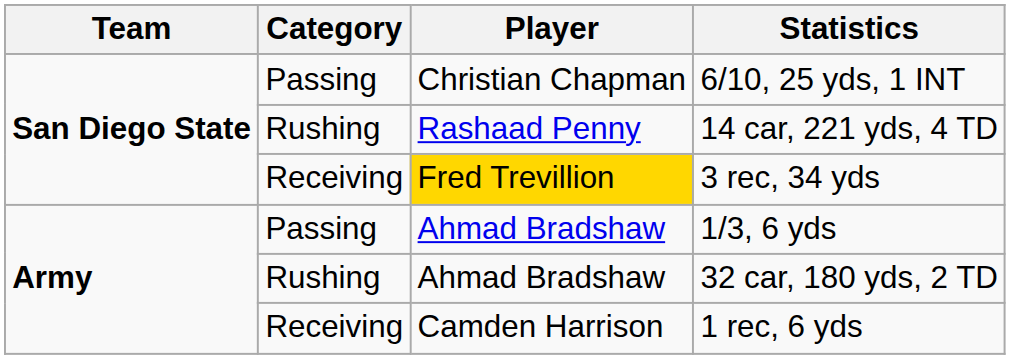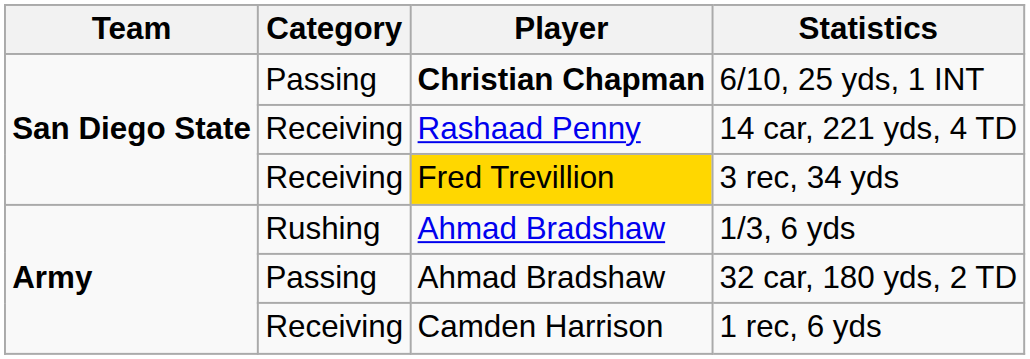6/10, 25 yds, 1 INT | Player: normal -> bold
14 car, 221 yds, 4 TD | Category: Rushing -> Receiving
1/3, 6 yds | Category: Passing -> Rushing
32 car, 180 yds, 2 TD | Category: Rushing -> Passing
